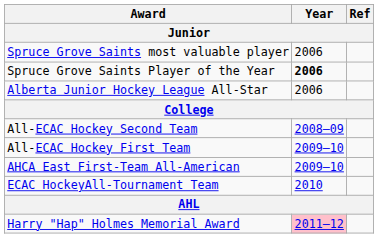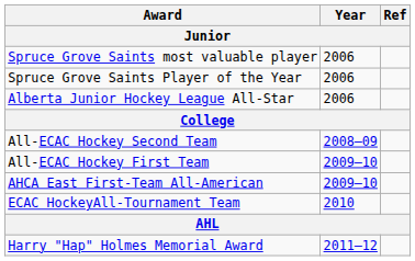Spruce Grove Saints Player of the Year | Year: bold -> normal
Harry "Hap" Holmes Memorial Award | Year: pink background -> no background
